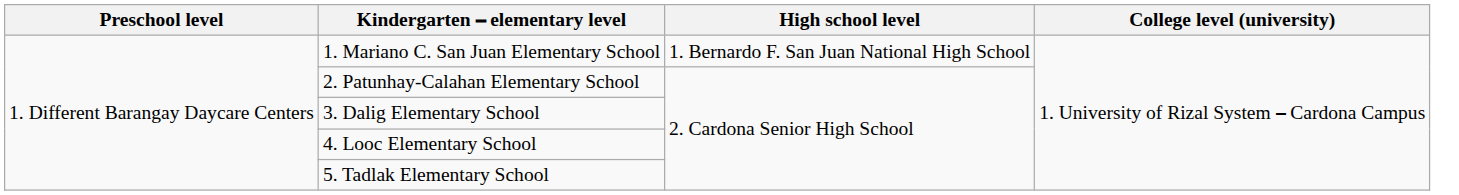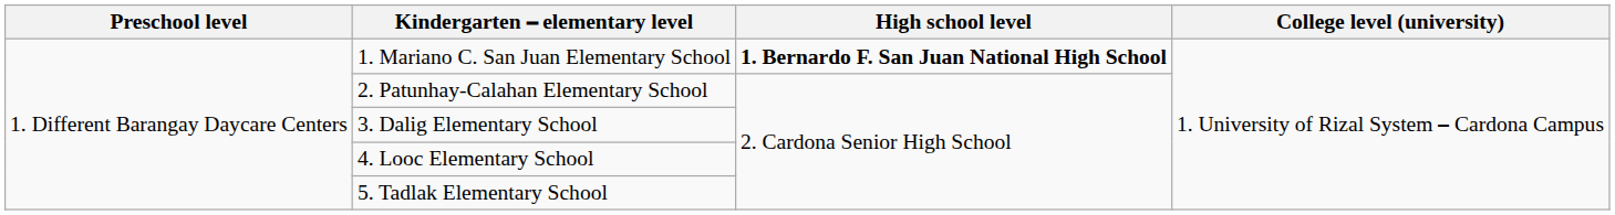1. Mariano C. San Juan Elementary School | High school level: normal -> bold
